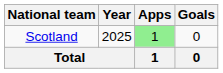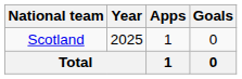Scotland | Apps: lightgreen background -> no background
